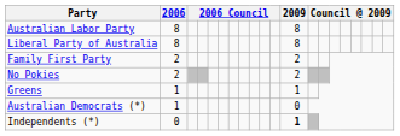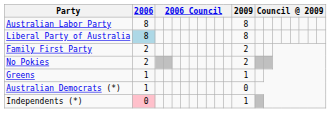Liberal Party of Australia | 2006: no background -> lightblue background
Independents (*) | 2006: no background -> pink background
Independents (*) | 2009: bold -> normal
